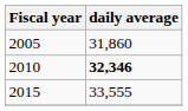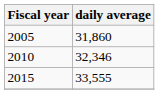2010 | daily average: bold -> normal
